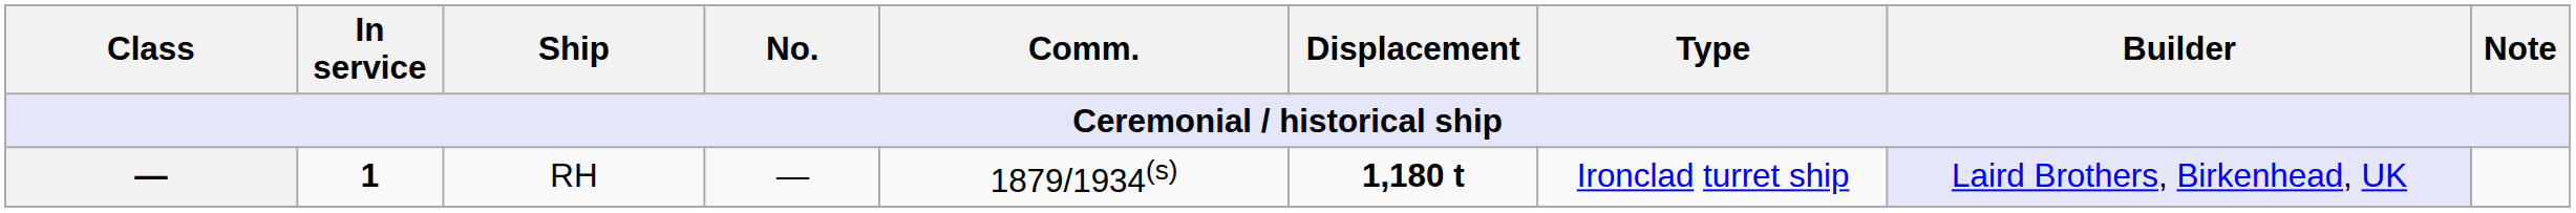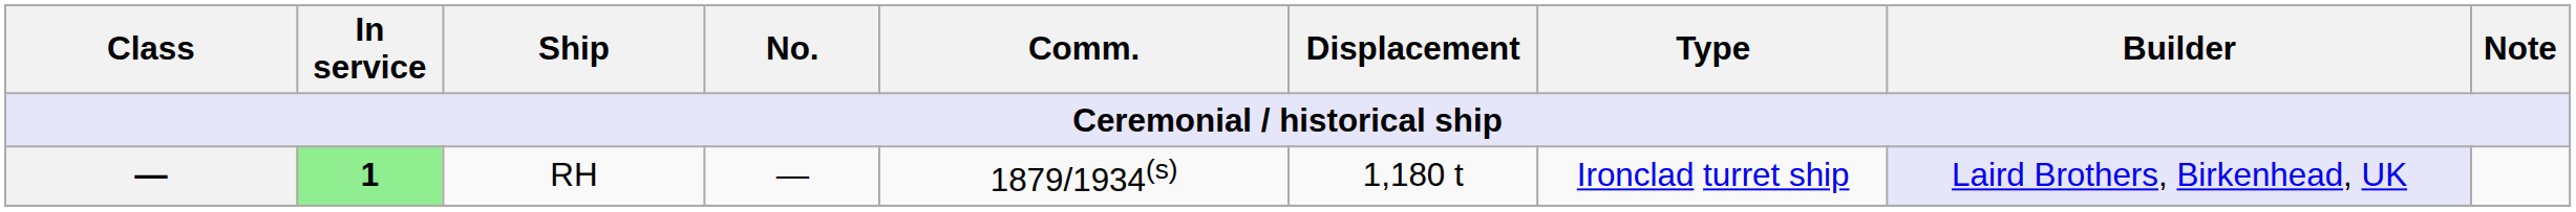RH | In service: no background -> lightgreen background
RH | Displacement: bold -> normal
